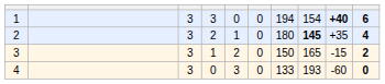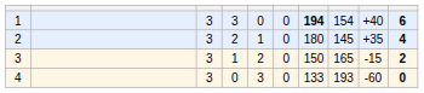row 2 | column 7: normal -> bold
row 2 | column 9: bold -> normal
row 3 | column 8: bold -> normal
